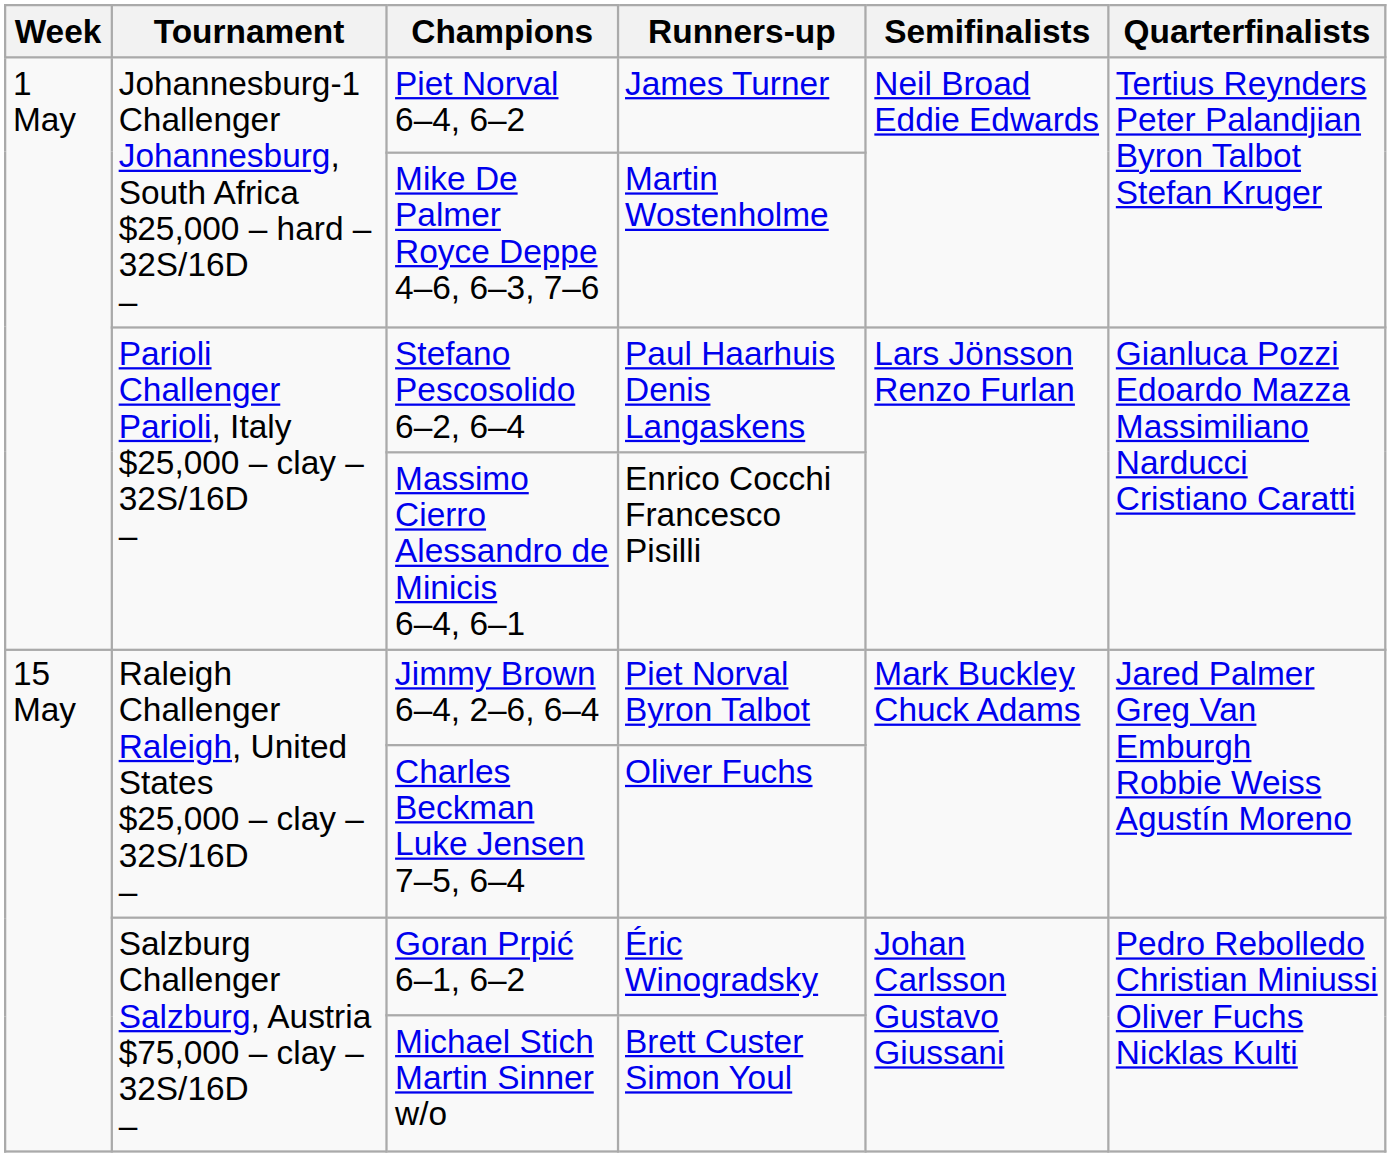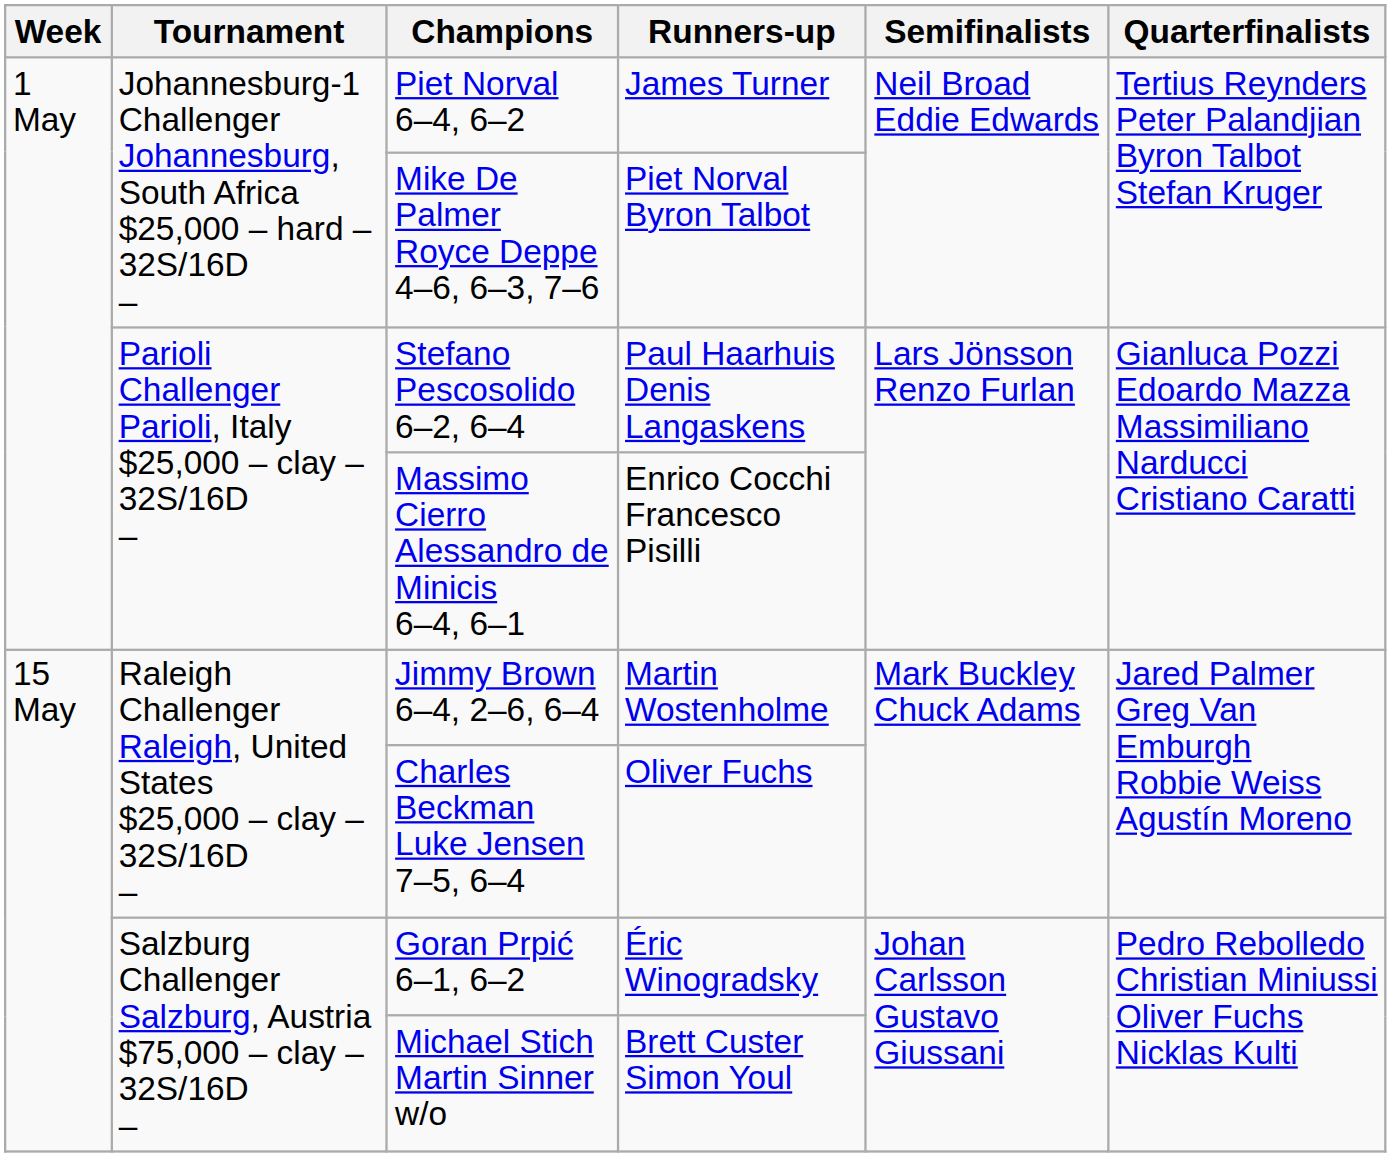Mike De Palmer Royce Deppe 4–6, 6–3, 7–6 | Runners-up: Martin Wostenholme -> Piet Norval Byron Talbot
Jimmy Brown 6–4, 2–6, 6–4 | Runners-up: Piet Norval Byron Talbot -> Martin Wostenholme
